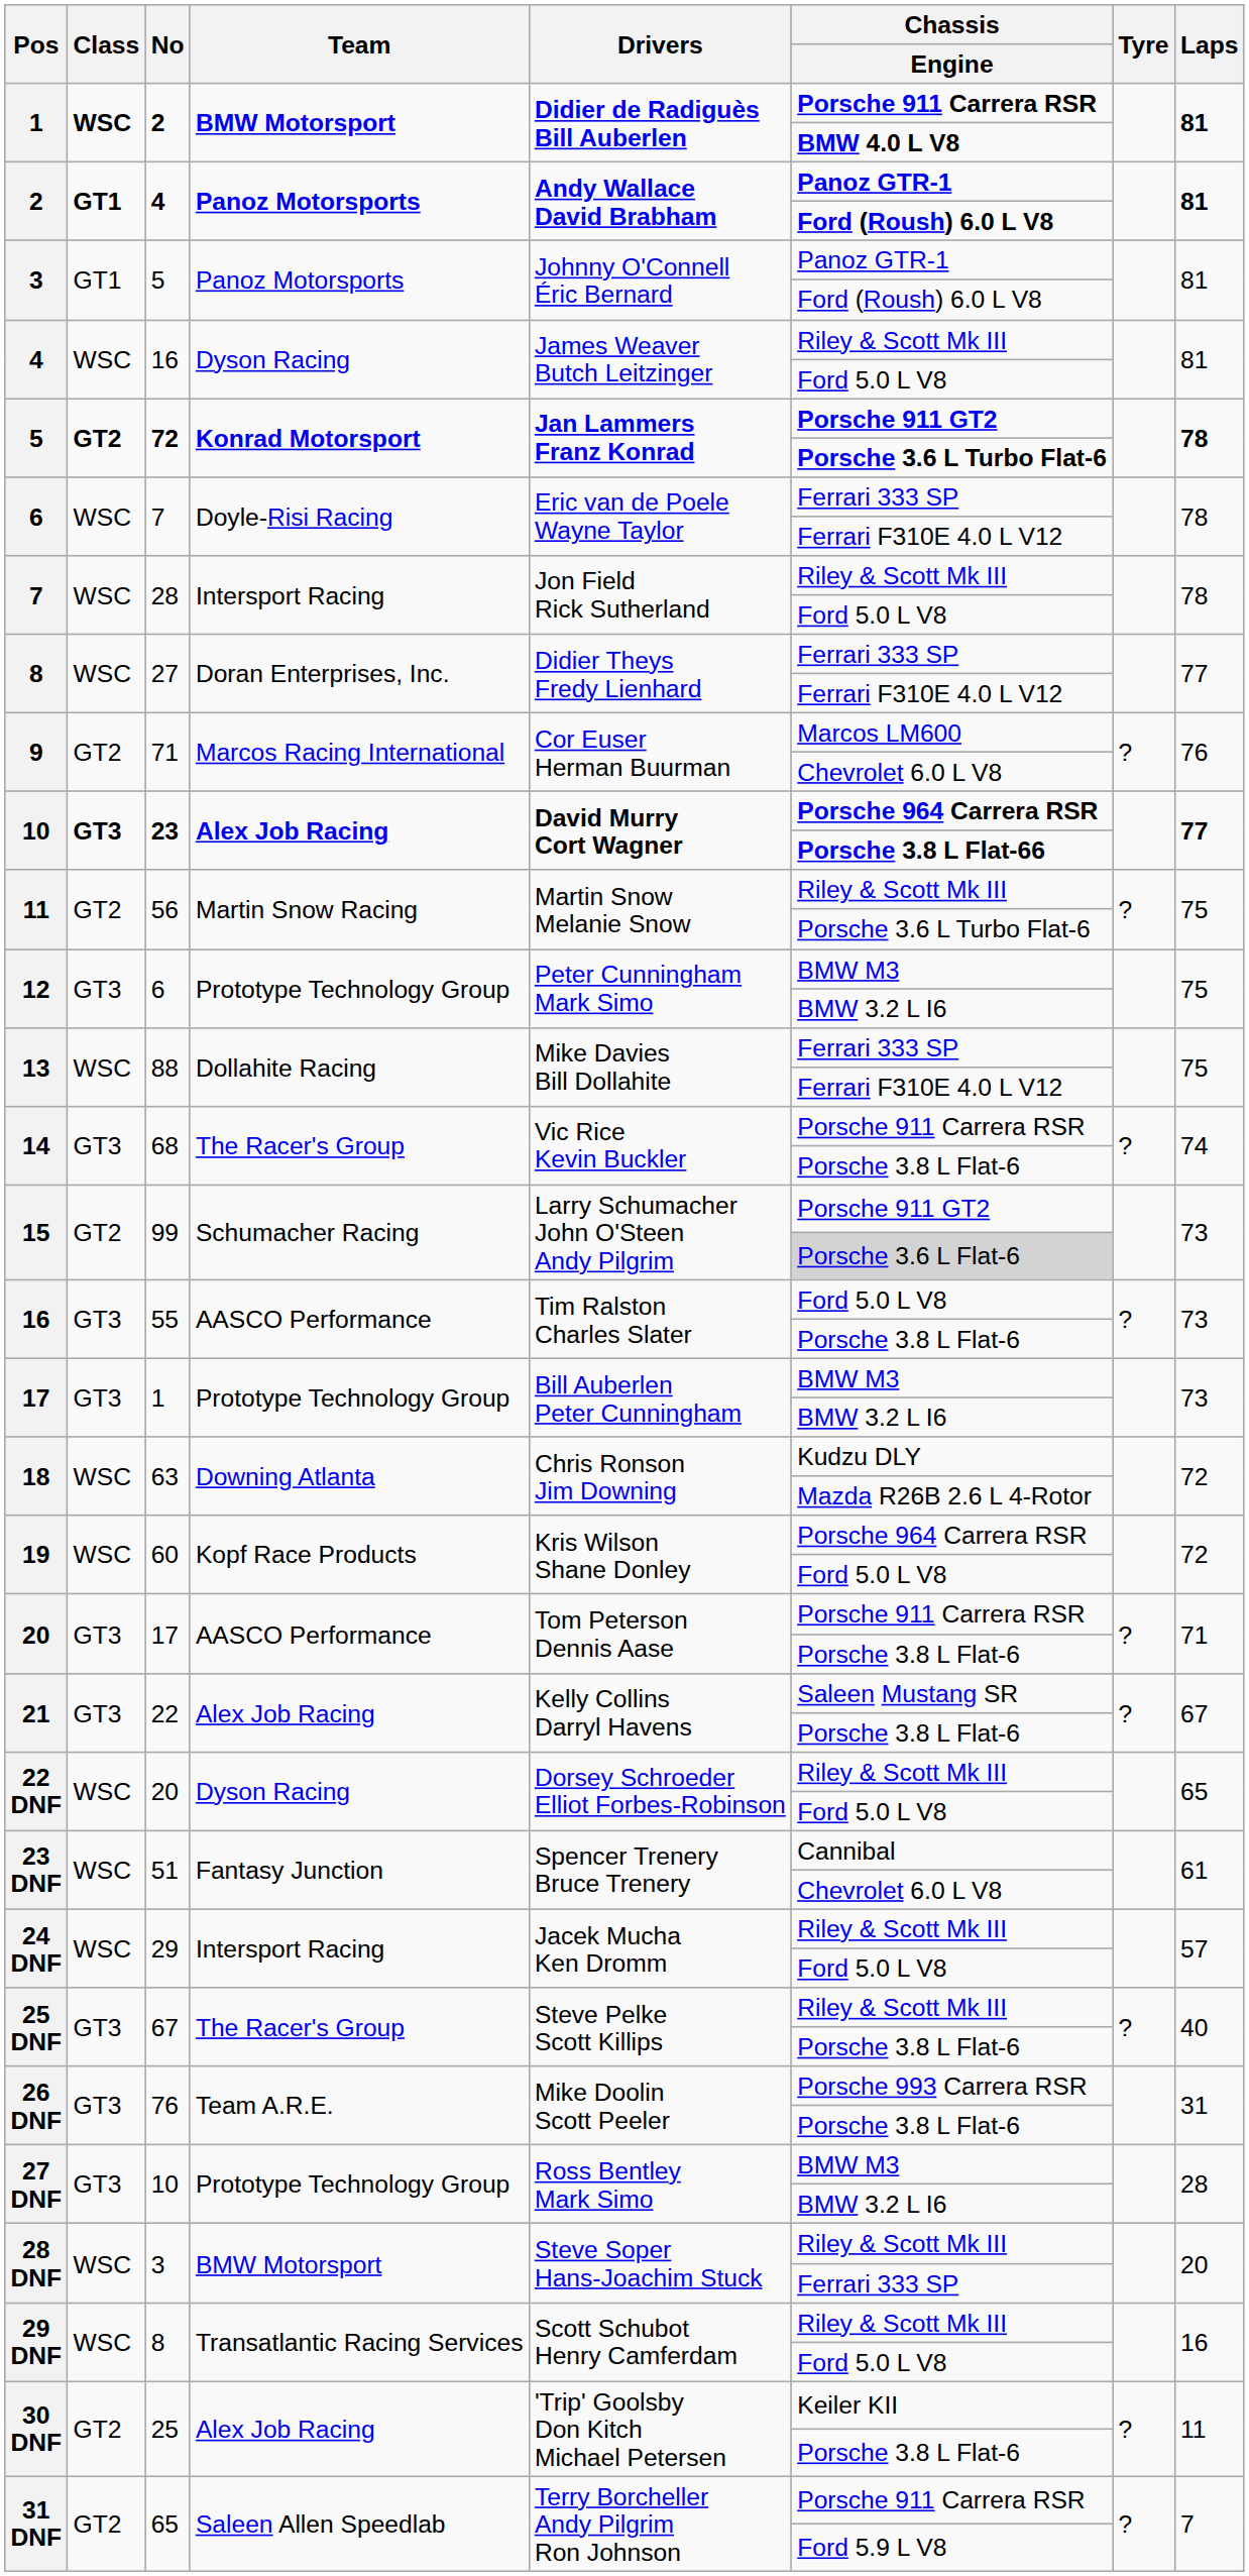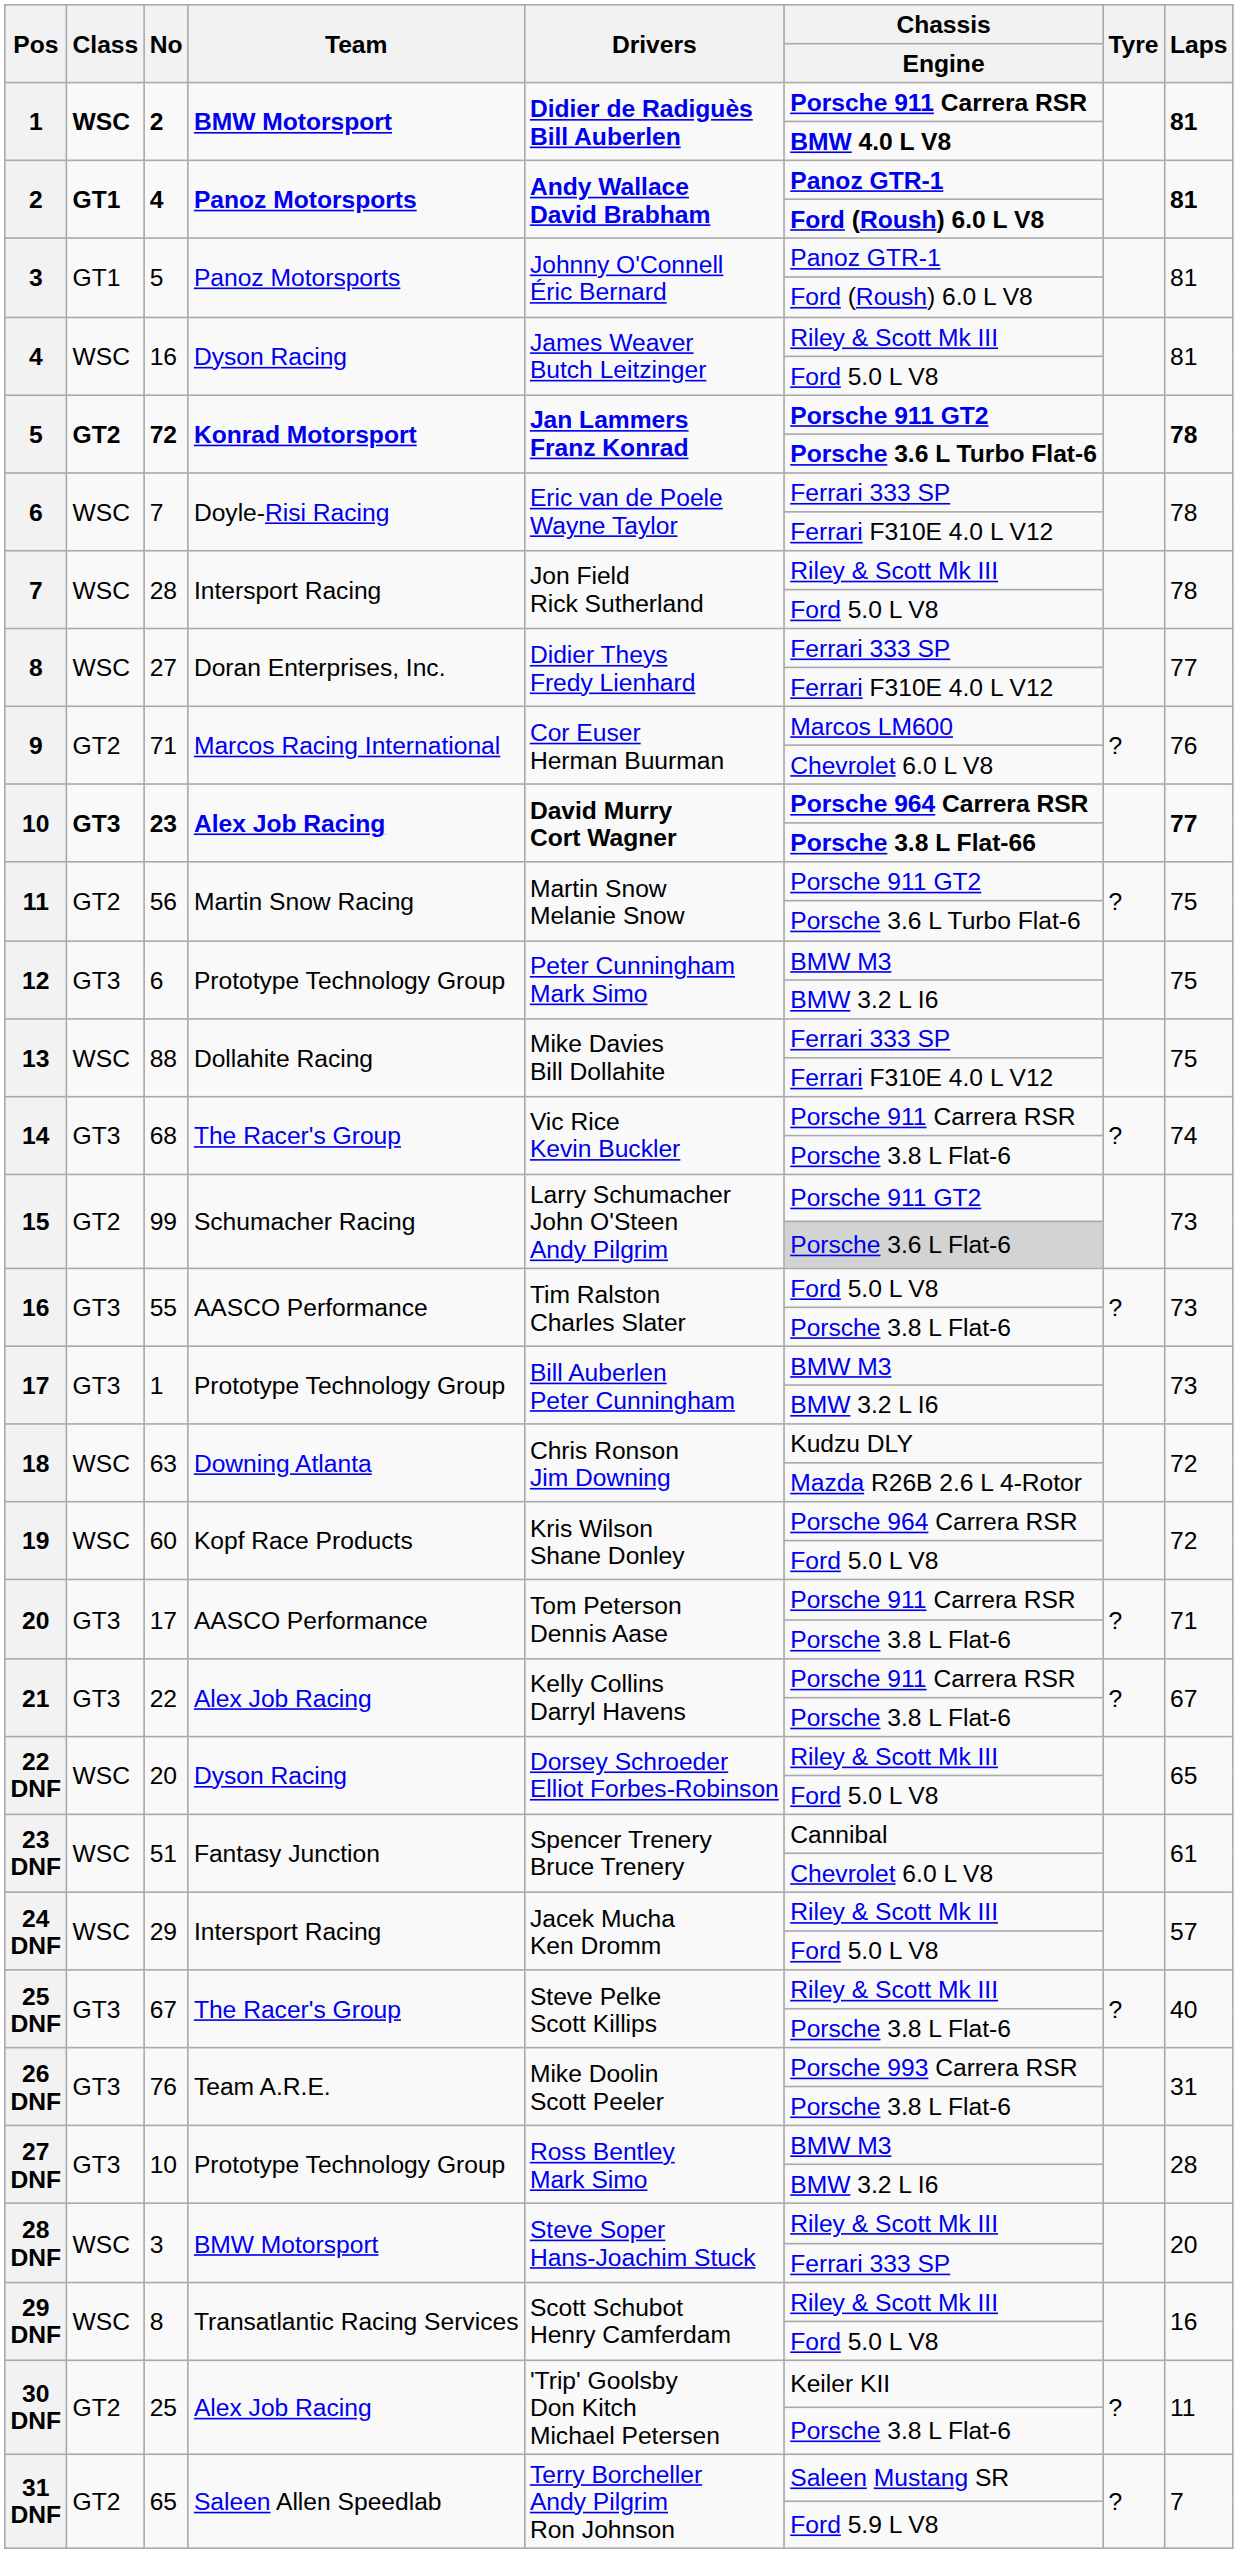row 23 | Chassis / Engine: Riley & Scott Mk III -> Porsche 911 GT2
row 43 | Chassis / Engine: Saleen Mustang SR -> Porsche 911 Carrera RSR
row 63 | Chassis / Engine: Porsche 911 Carrera RSR -> Saleen Mustang SR
